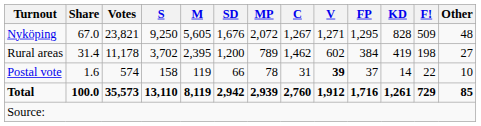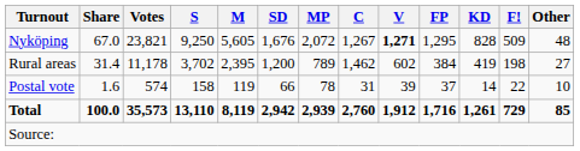Nyköping | V: normal -> bold
Postal vote | V: bold -> normal
